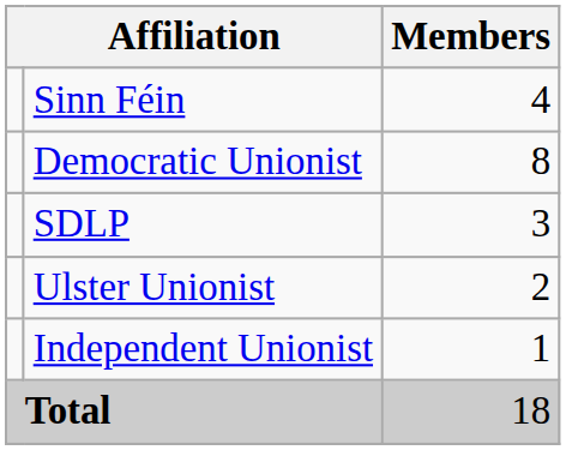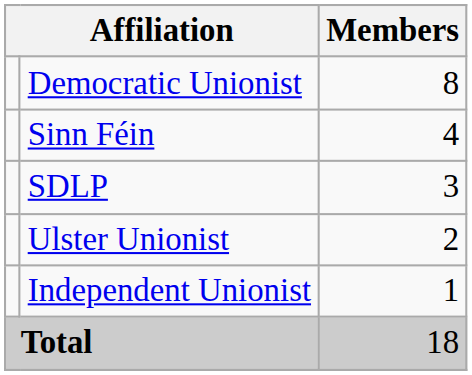rows swapped: Democratic Unionist <-> Sinn Féin
